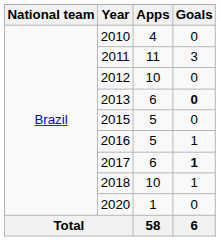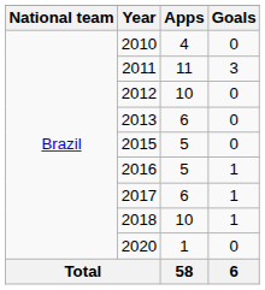2013 | Goals: bold -> normal
2017 | Goals: bold -> normal
